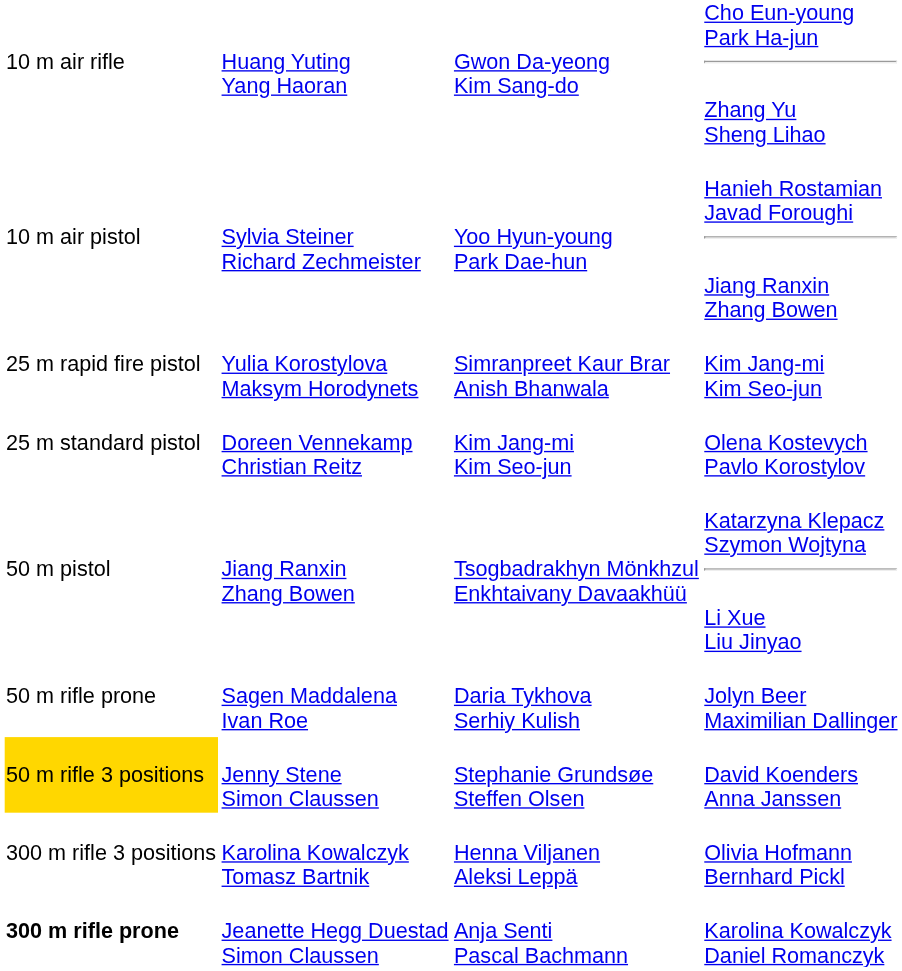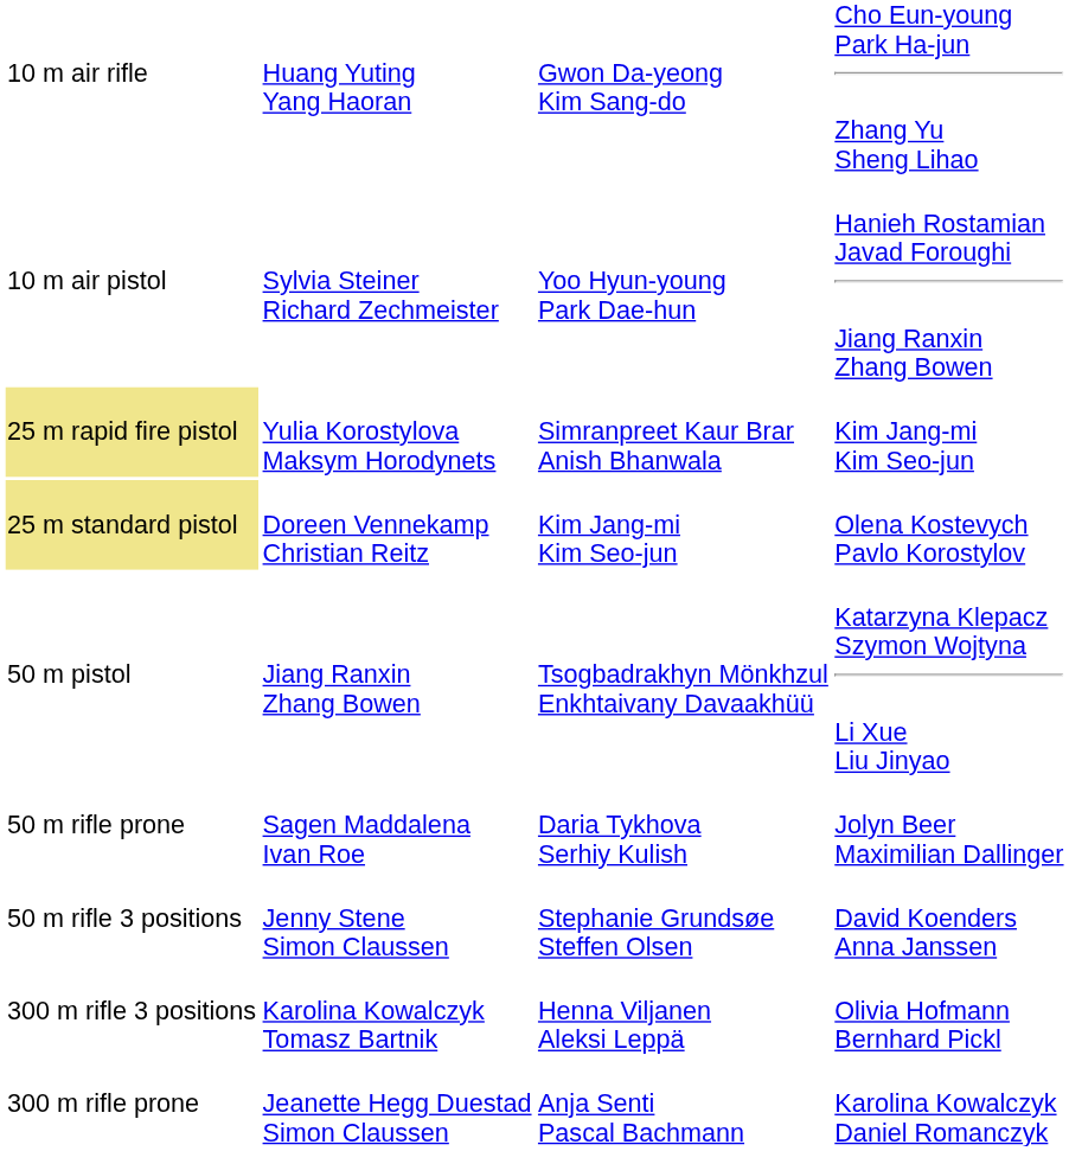25 m rapid fire pistol | column 1: no background -> khaki background
25 m standard pistol | column 1: no background -> khaki background
50 m rifle 3 positions | column 1: gold background -> no background
300 m rifle prone | column 1: bold -> normal
